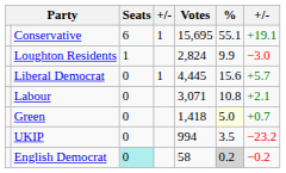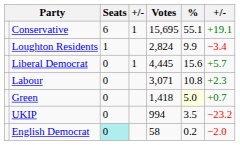Loughton Residents | column 7: −3.0 -> −3.4
Labour | column 7: +2.1 -> +2.3
English Democrat | %: lightgrey background -> no background
English Democrat | column 7: −0.2 -> −2.0
